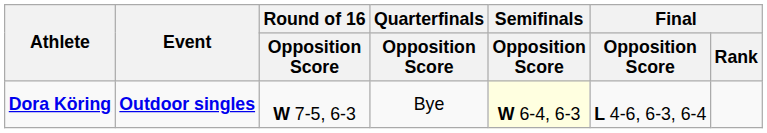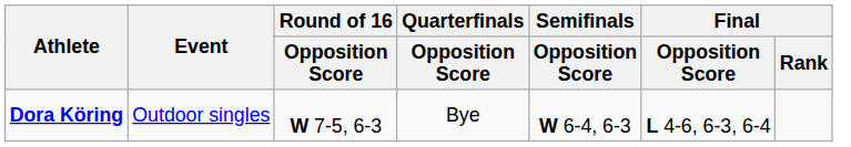Dora Köring | Event: bold -> normal
Dora Köring | Semifinals / Opposition Score: lightyellow background -> no background
